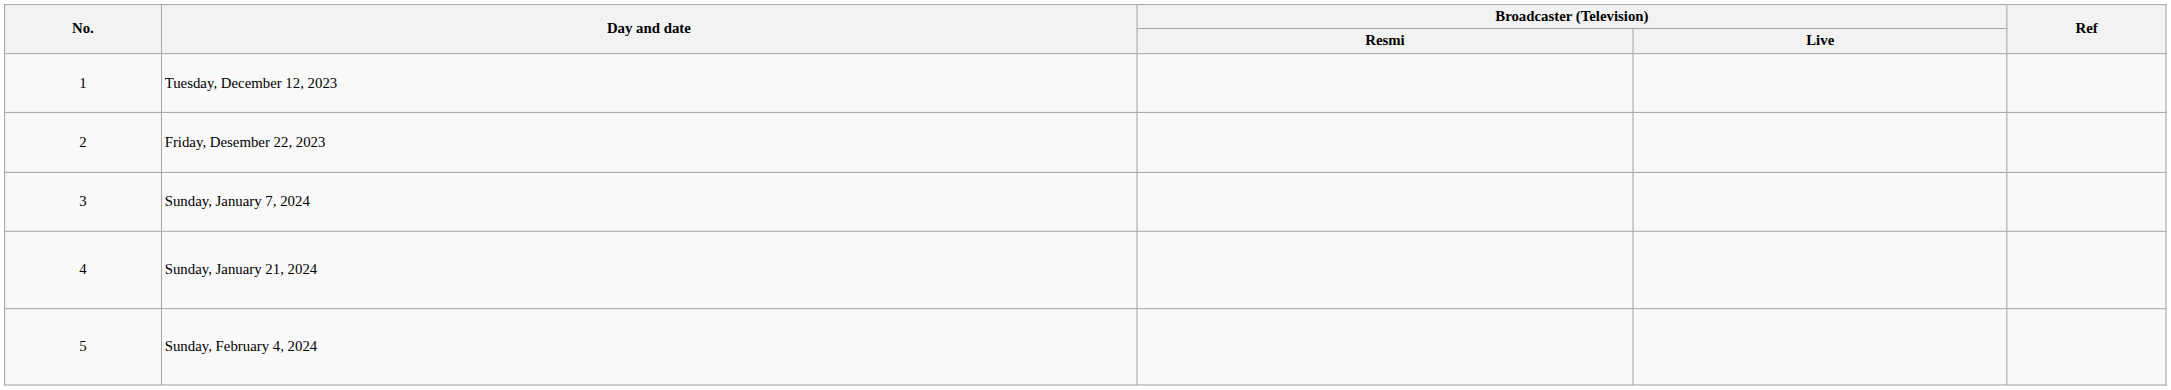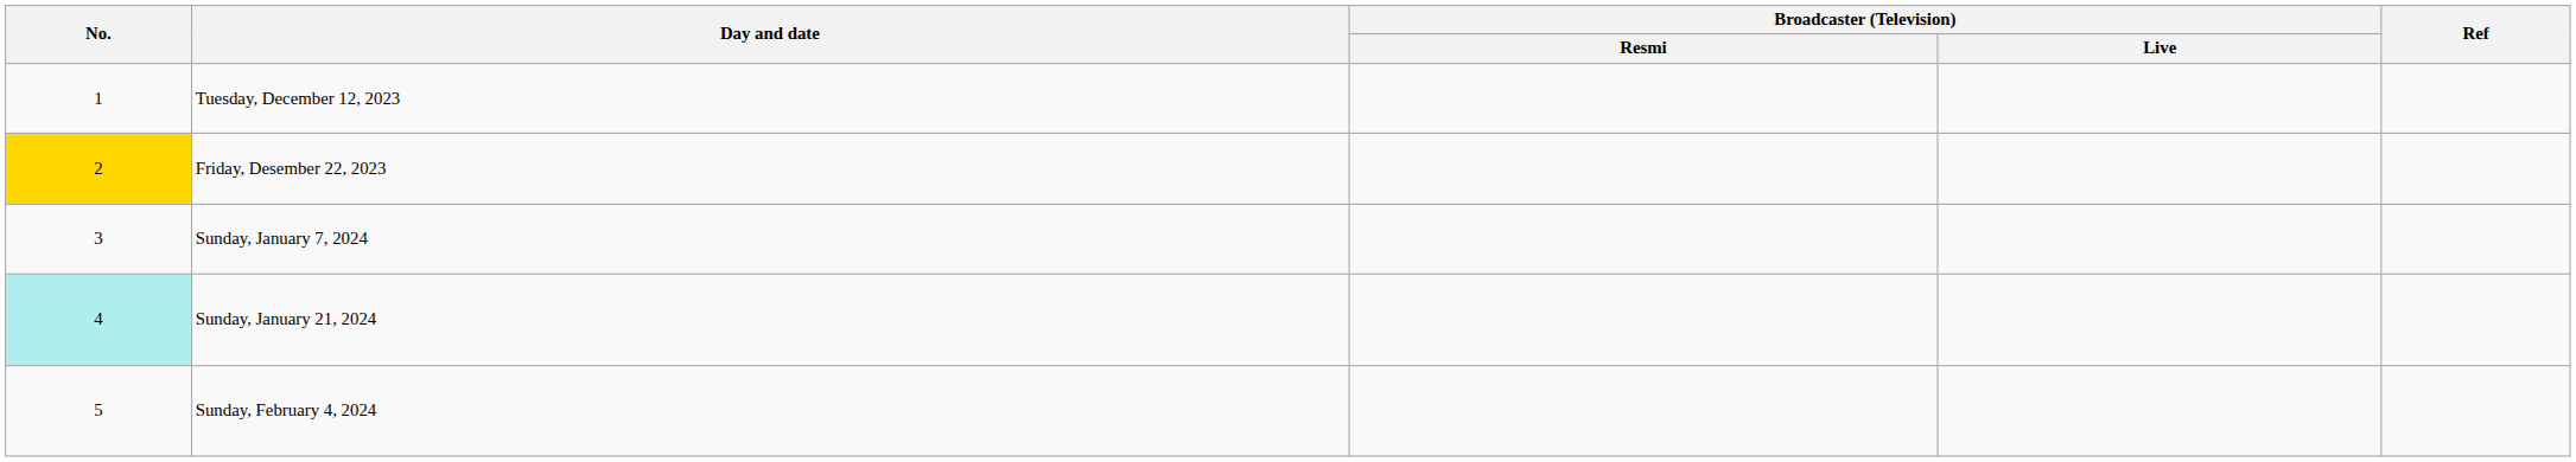Friday, Desember 22, 2023 | No.: no background -> gold background
Sunday, January 21, 2024 | No.: no background -> paleturquoise background
